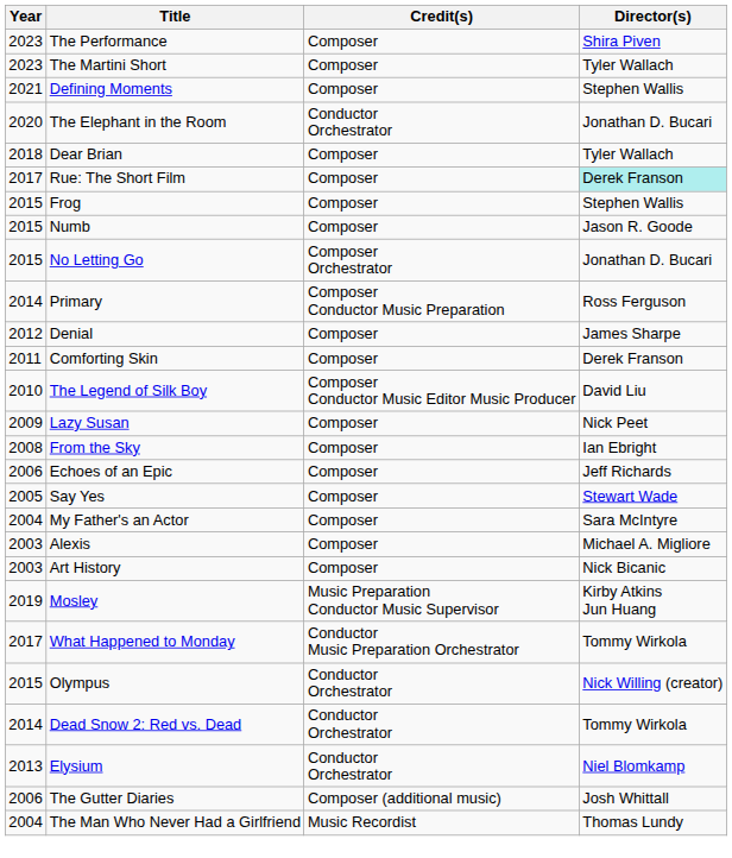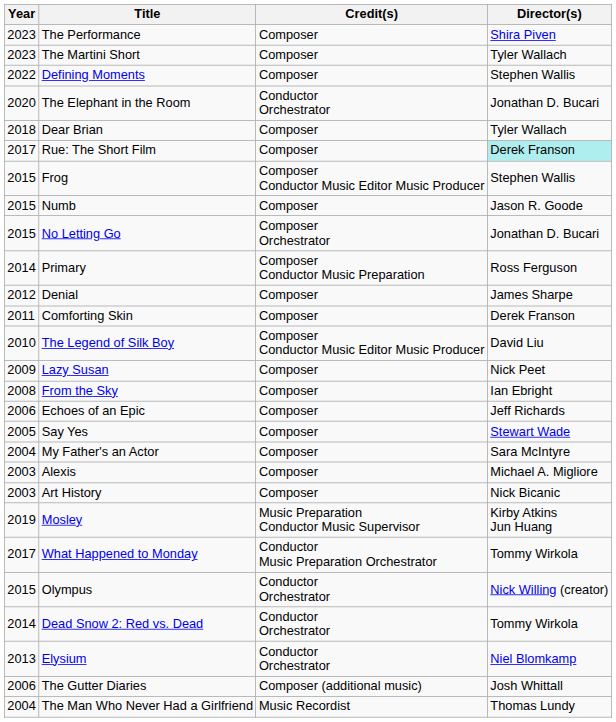Defining Moments | Year: 2021 -> 2022
Frog | Credit(s): Composer -> Composer Conductor Music Editor Music Producer
